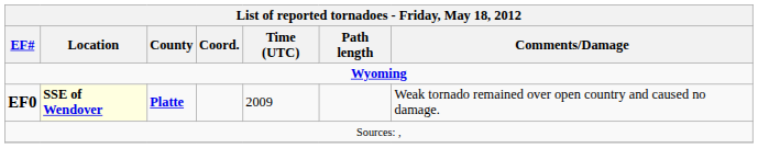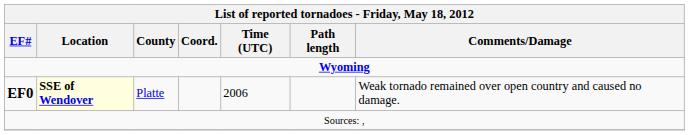EF0 | County: bold -> normal
EF0 | Time (UTC): 2009 -> 2006
